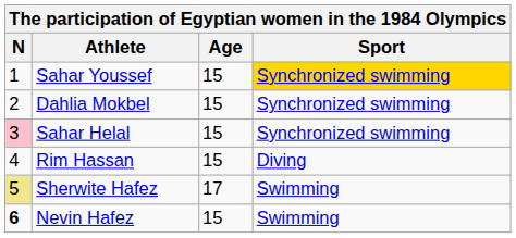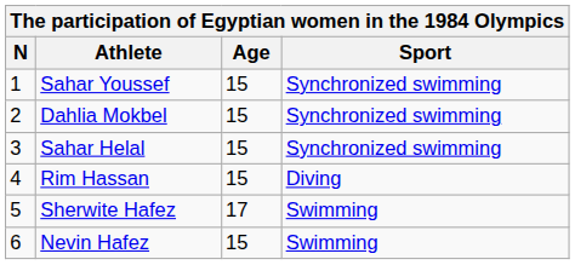Sahar Youssef | Sport: gold background -> no background
Sahar Helal | N: pink background -> no background
Sherwite Hafez | N: khaki background -> no background
Nevin Hafez | N: bold -> normal
